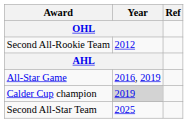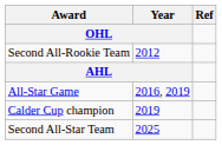Calder Cup champion | Year / OHL: lightgrey background -> no background
